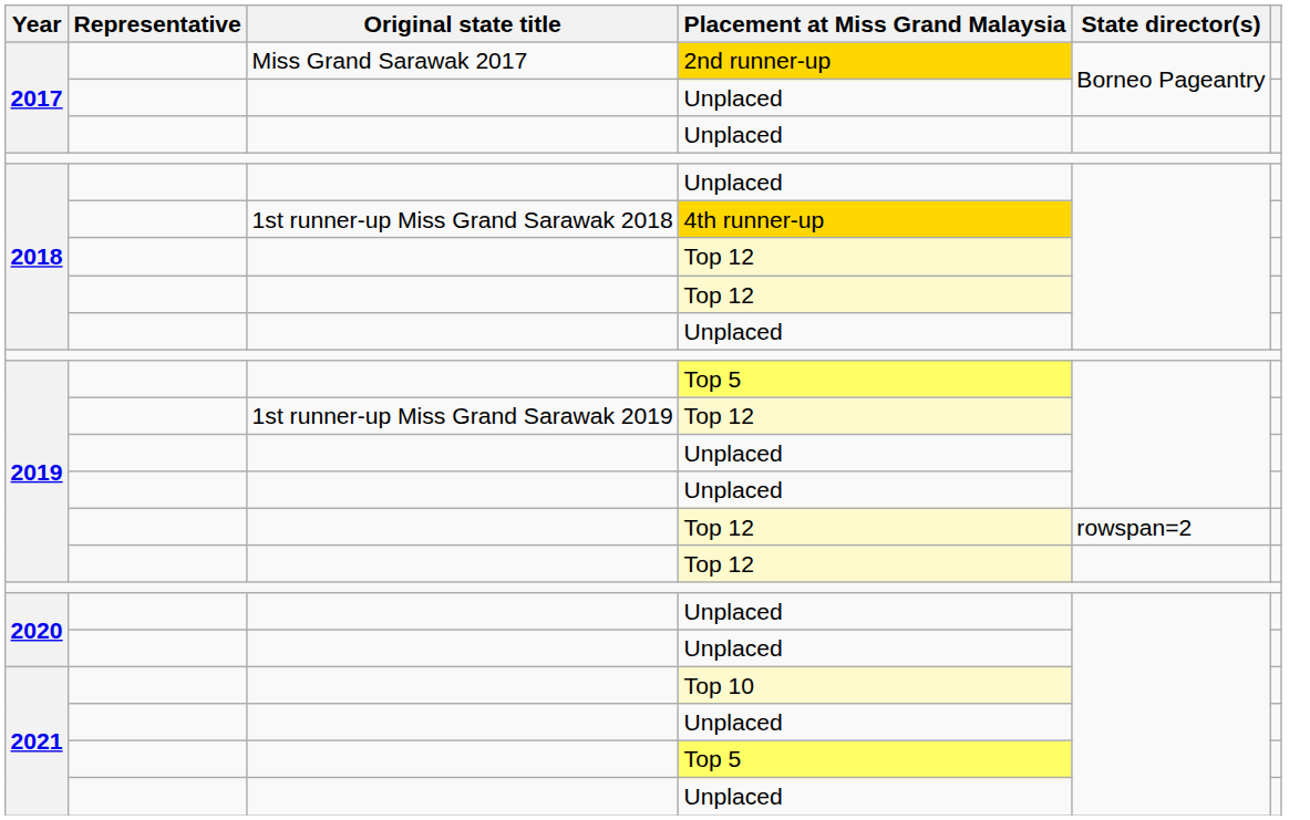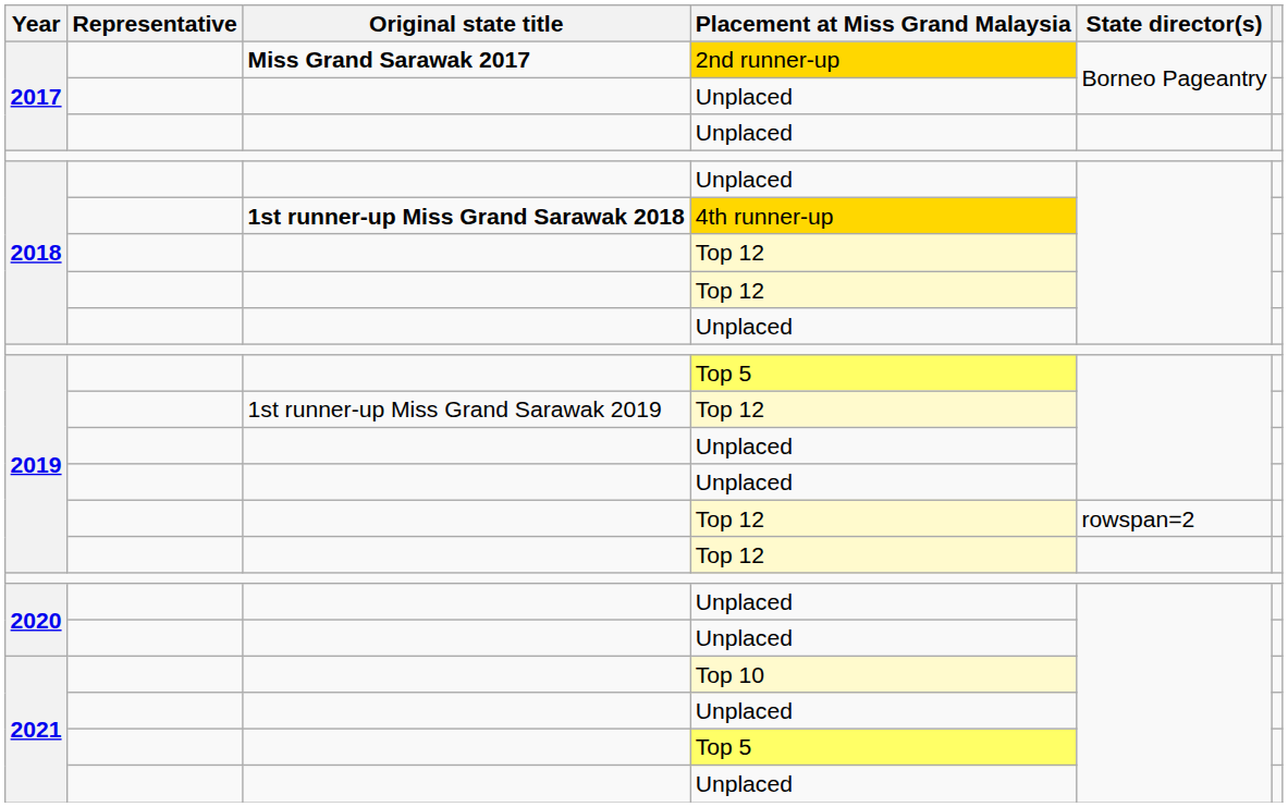2nd runner-up | Original state title: normal -> bold
4th runner-up | Original state title: normal -> bold
